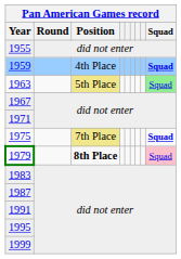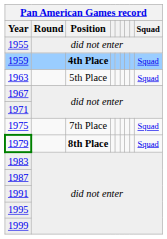1959 | Position: normal -> bold
1959 | Squad: bold -> normal
1963 | Position: khaki background -> no background
1963 | Squad: lightgreen background -> no background
1975 | Position: khaki background -> no background
1975 | Squad: bold -> normal
1979 | Squad: pink background -> no background
